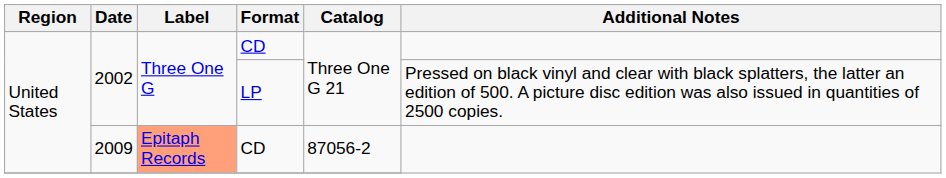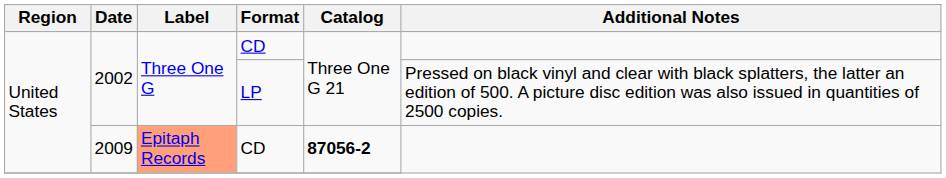2009 | Catalog: normal -> bold
